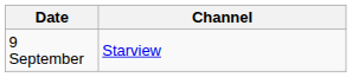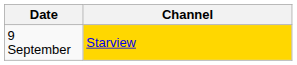9 September | Channel: no background -> gold background
